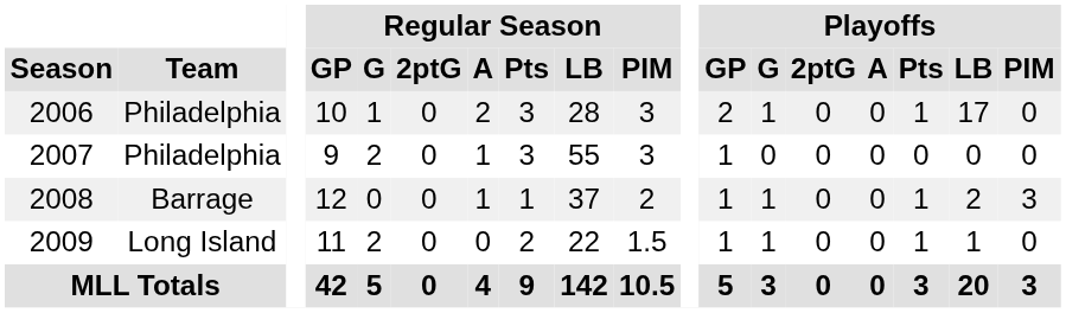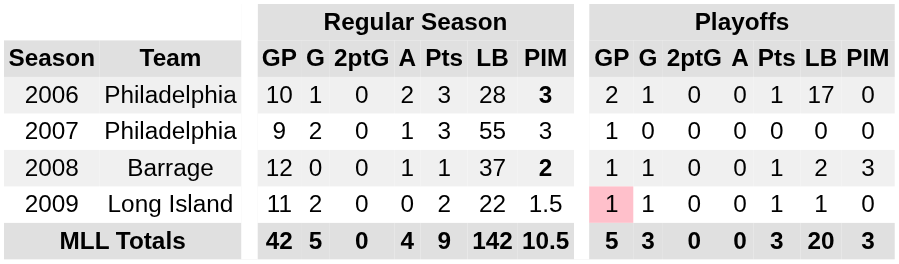2006 | Regular Season / PIM: normal -> bold
2008 | Regular Season / PIM: normal -> bold
2009 | Playoffs / GP: no background -> pink background
